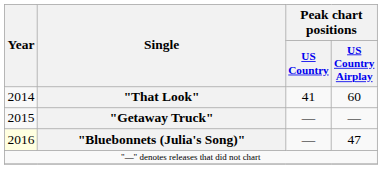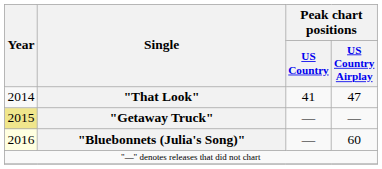"That Look" | Peak chart positions / US Country Airplay: 60 -> 47
"Getaway Truck" | Year: no background -> khaki background
"Bluebonnets (Julia's Song)" | Peak chart positions / US Country Airplay: 47 -> 60
